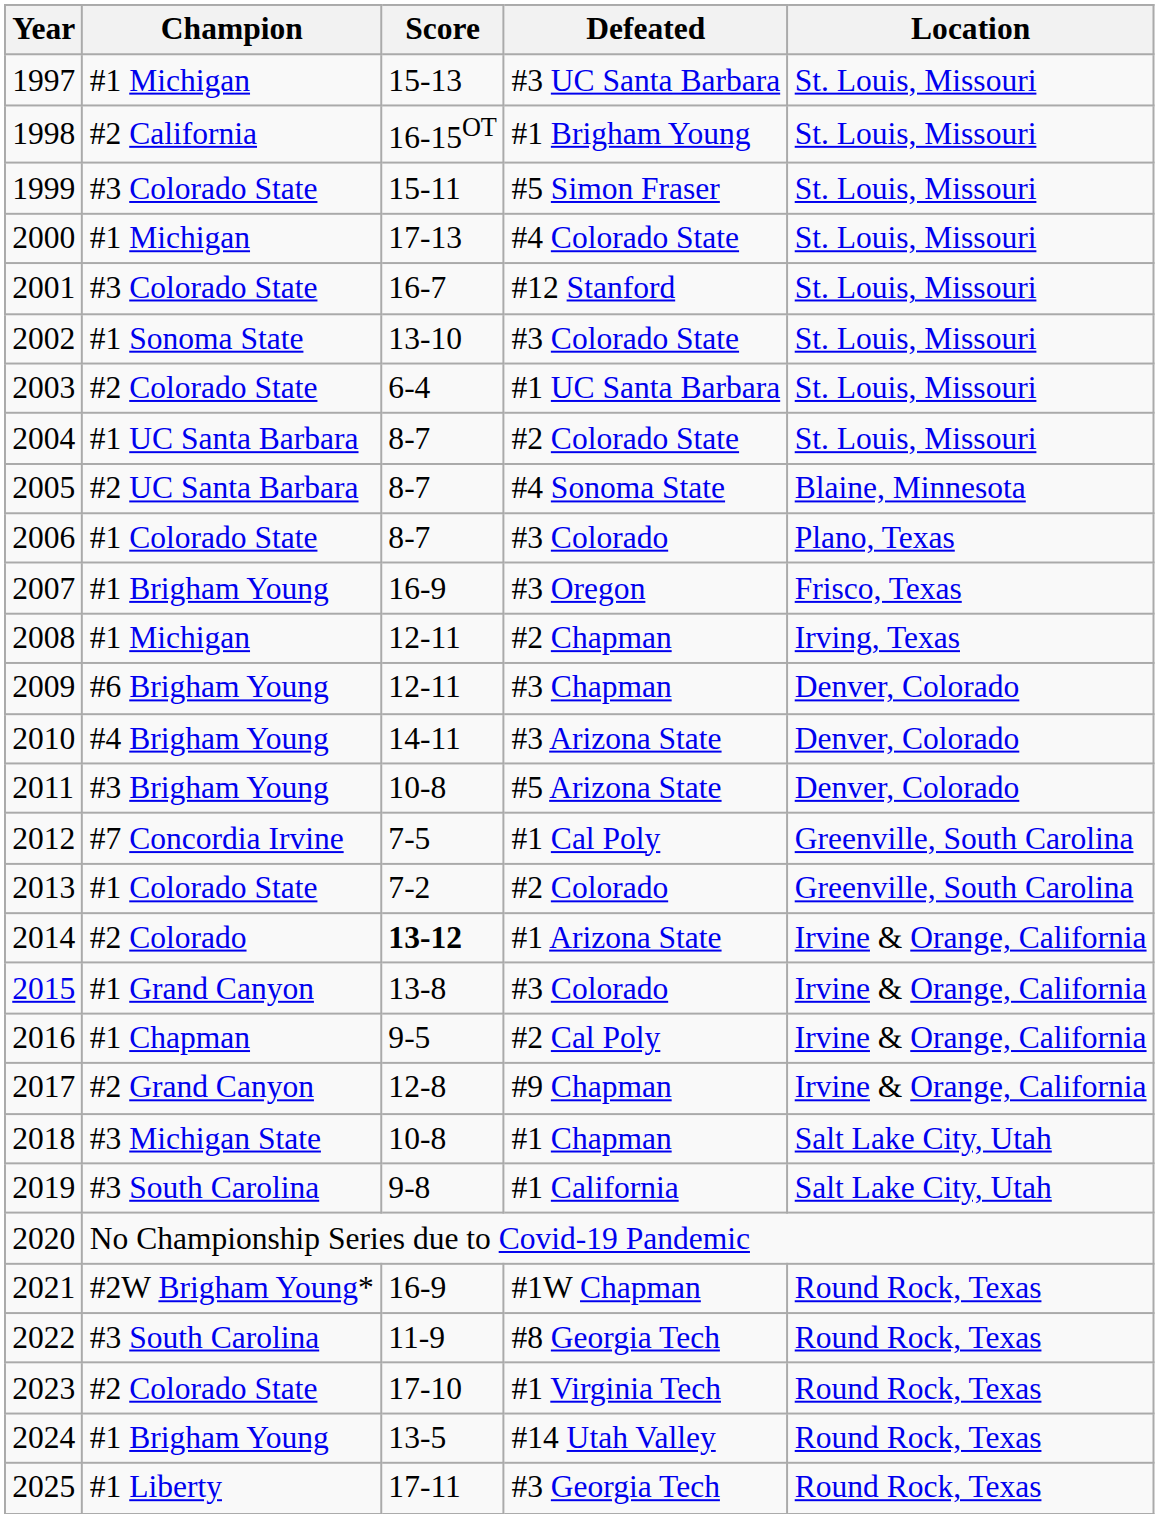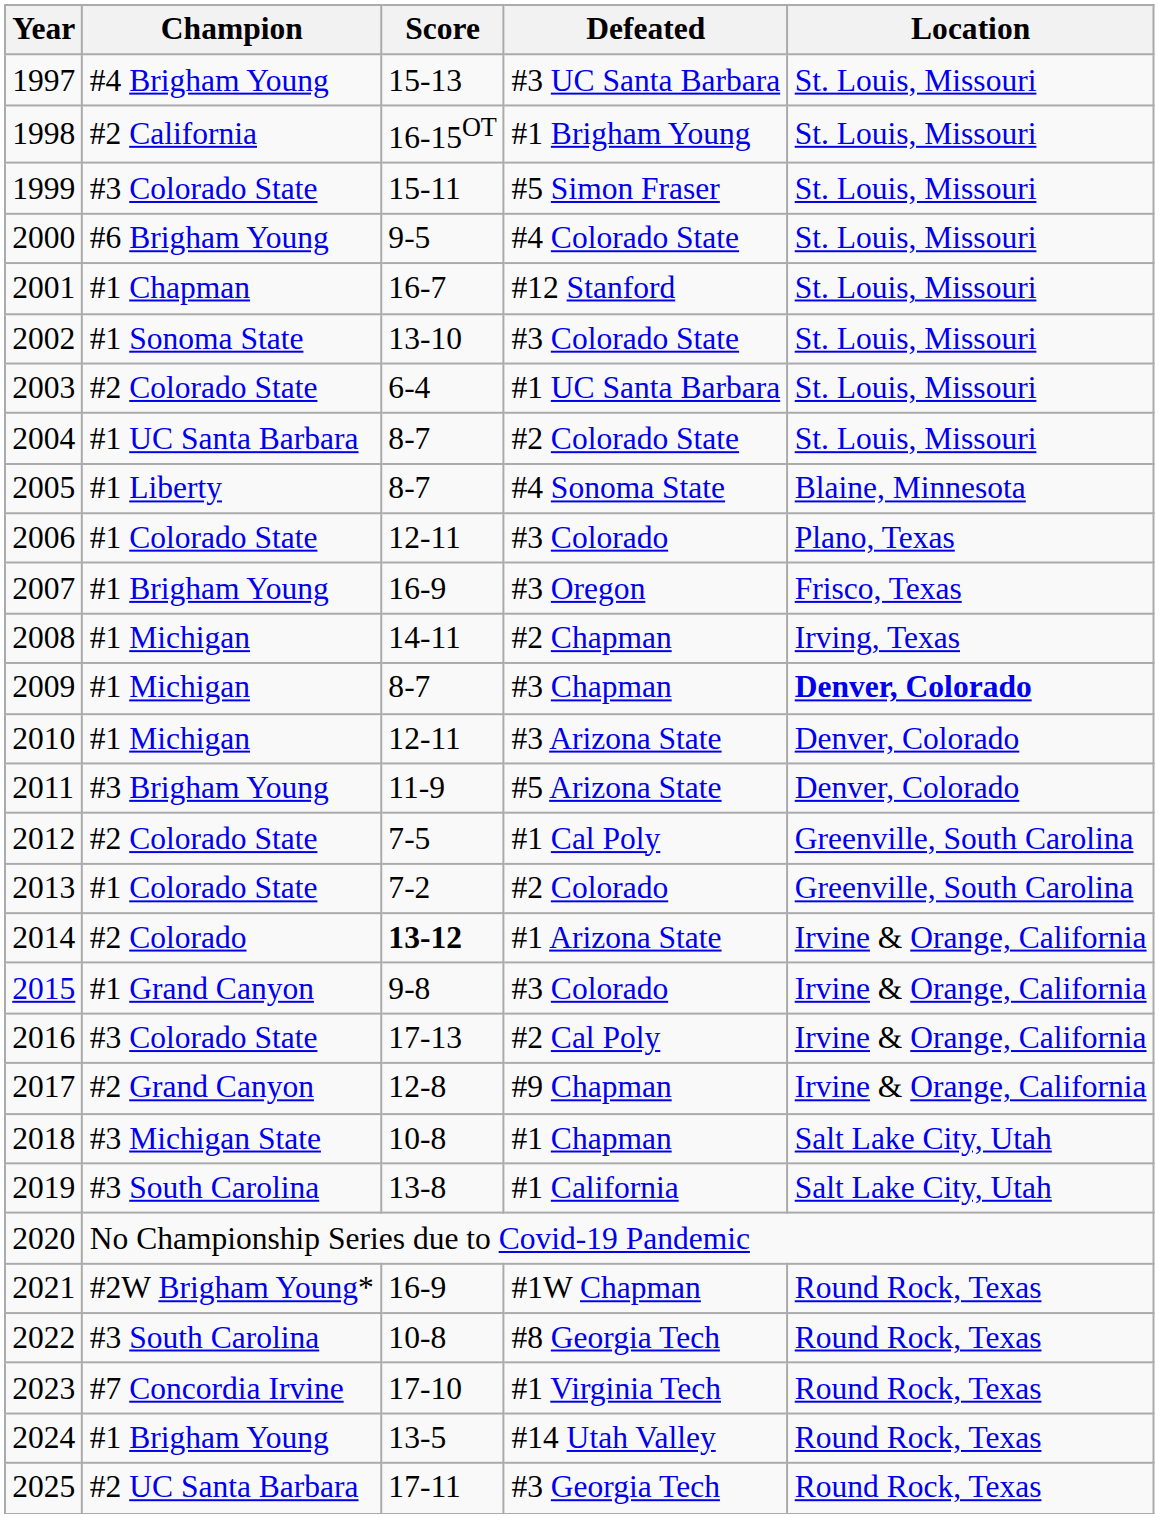#3 UC Santa Barbara | Champion: #1 Michigan -> #4 Brigham Young
#4 Colorado State | Champion: #1 Michigan -> #6 Brigham Young
#4 Colorado State | Score: 17-13 -> 9-5
#12 Stanford | Champion: #3 Colorado State -> #1 Chapman
#4 Sonoma State | Champion: #2 UC Santa Barbara -> #1 Liberty
2006 / #3 Colorado | Score: 8-7 -> 12-11
#2 Chapman | Score: 12-11 -> 14-11
#3 Chapman | Champion: #6 Brigham Young -> #1 Michigan
#3 Chapman | Score: 12-11 -> 8-7
#3 Chapman | Location: normal -> bold
#3 Arizona State | Champion: #4 Brigham Young -> #1 Michigan
#3 Arizona State | Score: 14-11 -> 12-11
#5 Arizona State | Score: 10-8 -> 11-9
#1 Cal Poly | Champion: #7 Concordia Irvine -> #2 Colorado State
2015 / #3 Colorado | Score: 13-8 -> 9-8
#2 Cal Poly | Champion: #1 Chapman -> #3 Colorado State
#2 Cal Poly | Score: 9-5 -> 17-13
#1 California | Score: 9-8 -> 13-8
#8 Georgia Tech | Score: 11-9 -> 10-8
#1 Virginia Tech | Champion: #2 Colorado State -> #7 Concordia Irvine
#3 Georgia Tech | Champion: #1 Liberty -> #2 UC Santa Barbara
